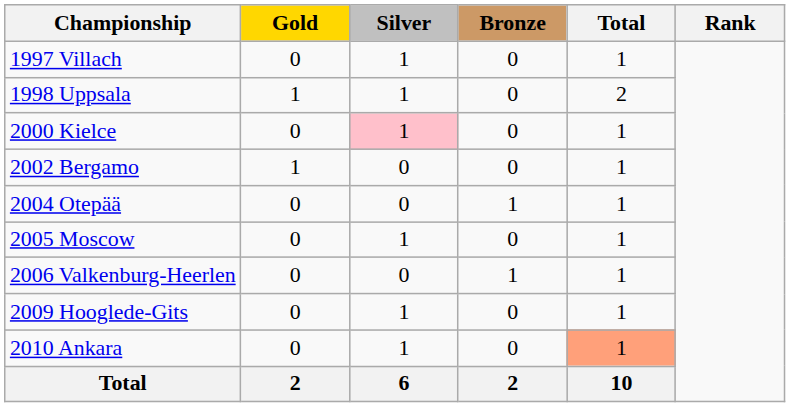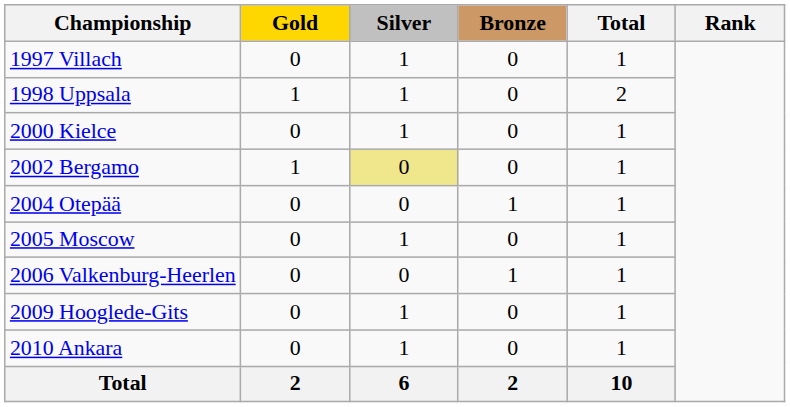2000 Kielce | Silver: pink background -> no background
2002 Bergamo | Silver: no background -> khaki background
2010 Ankara | Total: lightsalmon background -> no background
